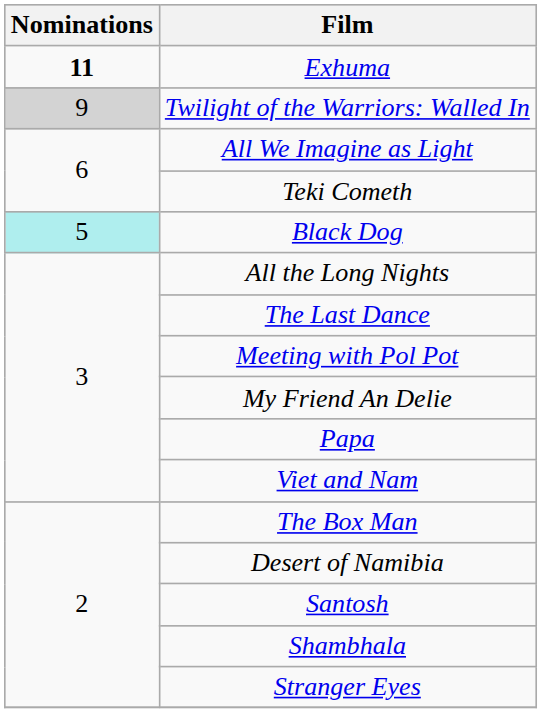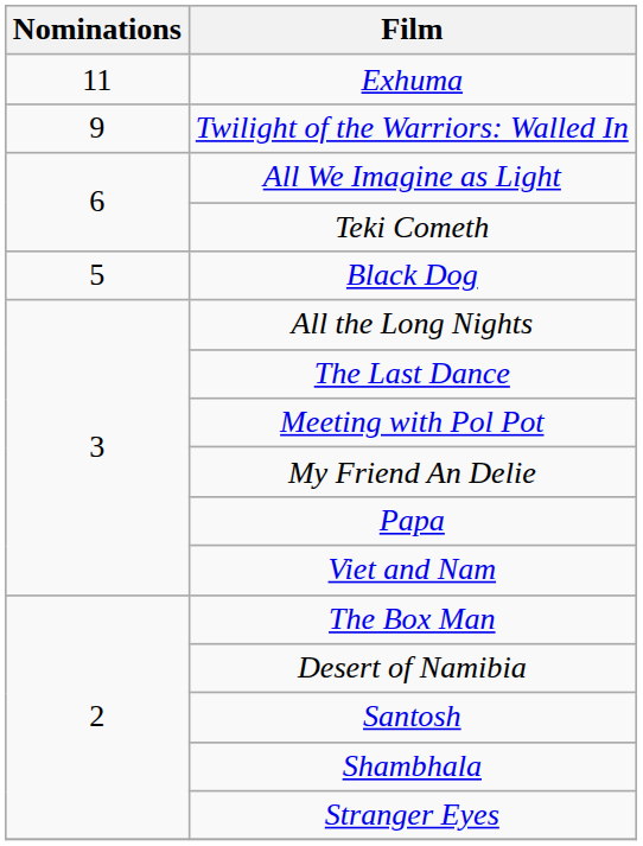Exhuma | Nominations: bold -> normal
Twilight of the Warriors: Walled In | Nominations: lightgrey background -> no background
Black Dog | Nominations: paleturquoise background -> no background
